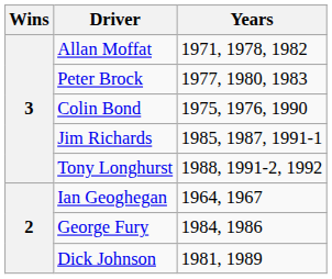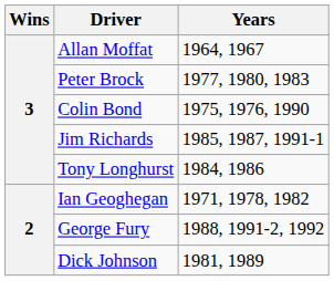Allan Moffat | Years: 1971, 1978, 1982 -> 1964, 1967
Tony Longhurst | Years: 1988, 1991-2, 1992 -> 1984, 1986
Ian Geoghegan | Years: 1964, 1967 -> 1971, 1978, 1982
George Fury | Years: 1984, 1986 -> 1988, 1991-2, 1992
